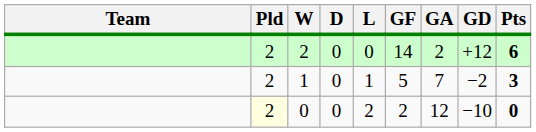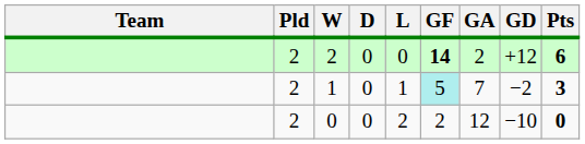row 2 | GF: normal -> bold
row 3 | GF: no background -> paleturquoise background
row 4 | Pld: lightyellow background -> no background
